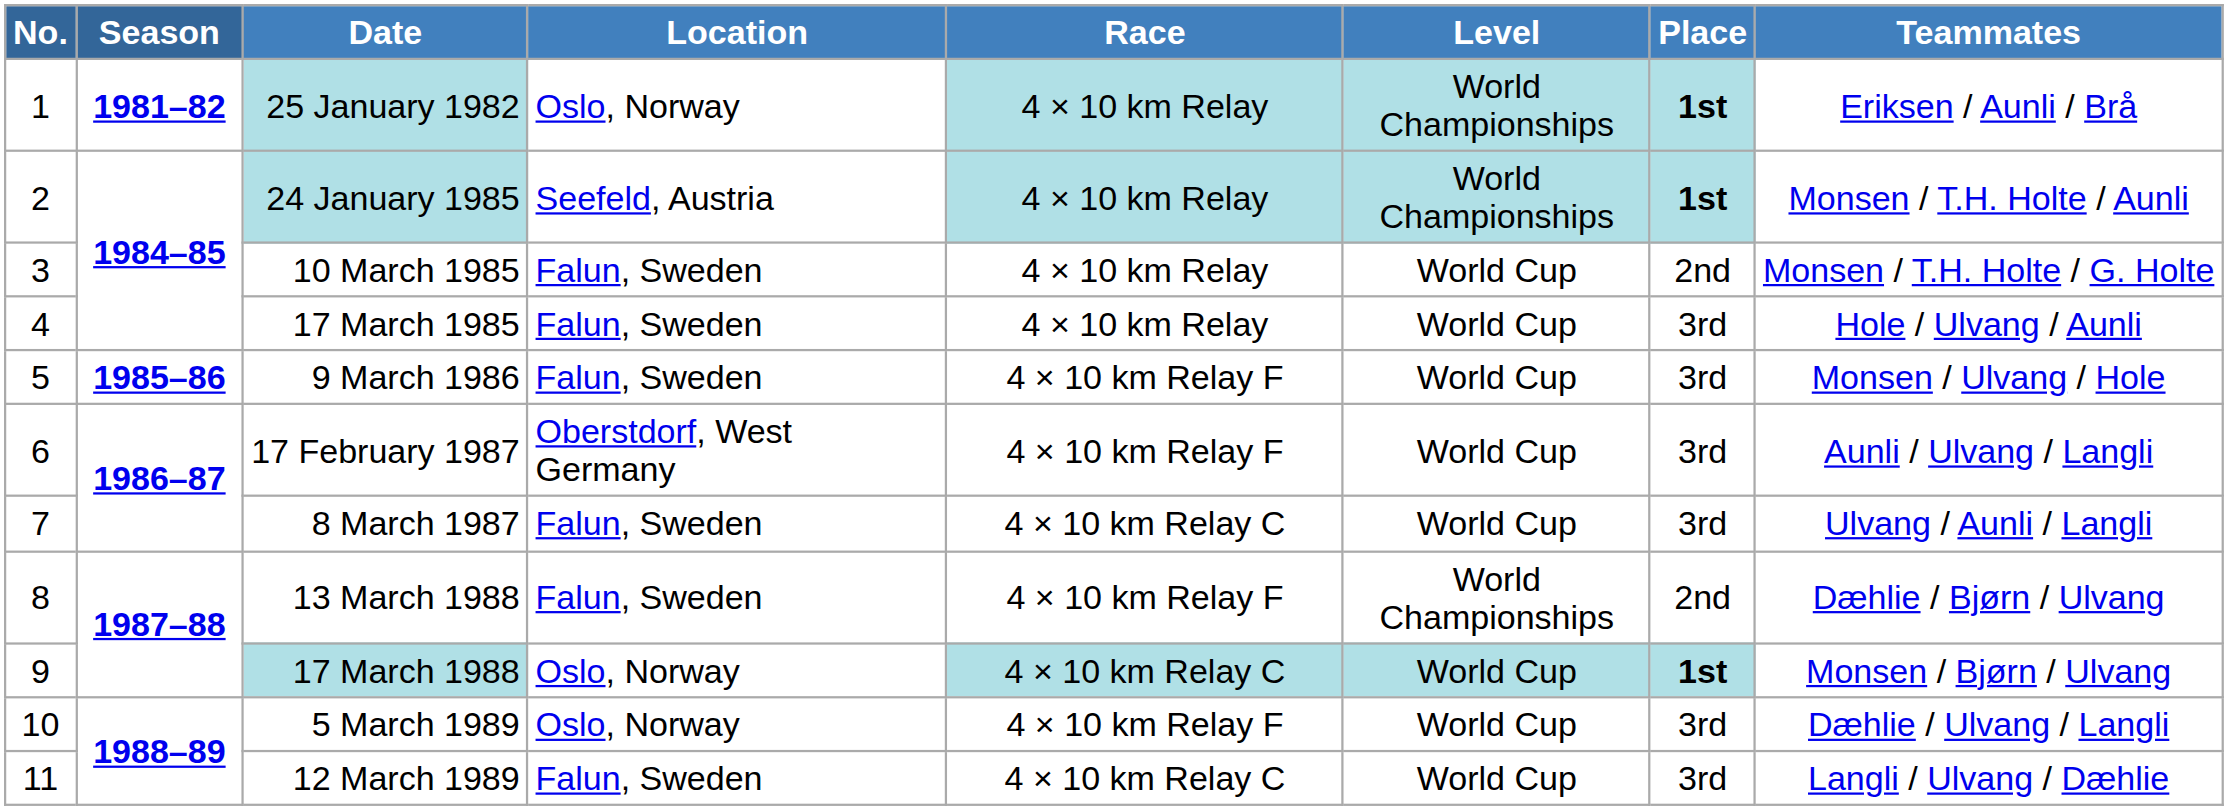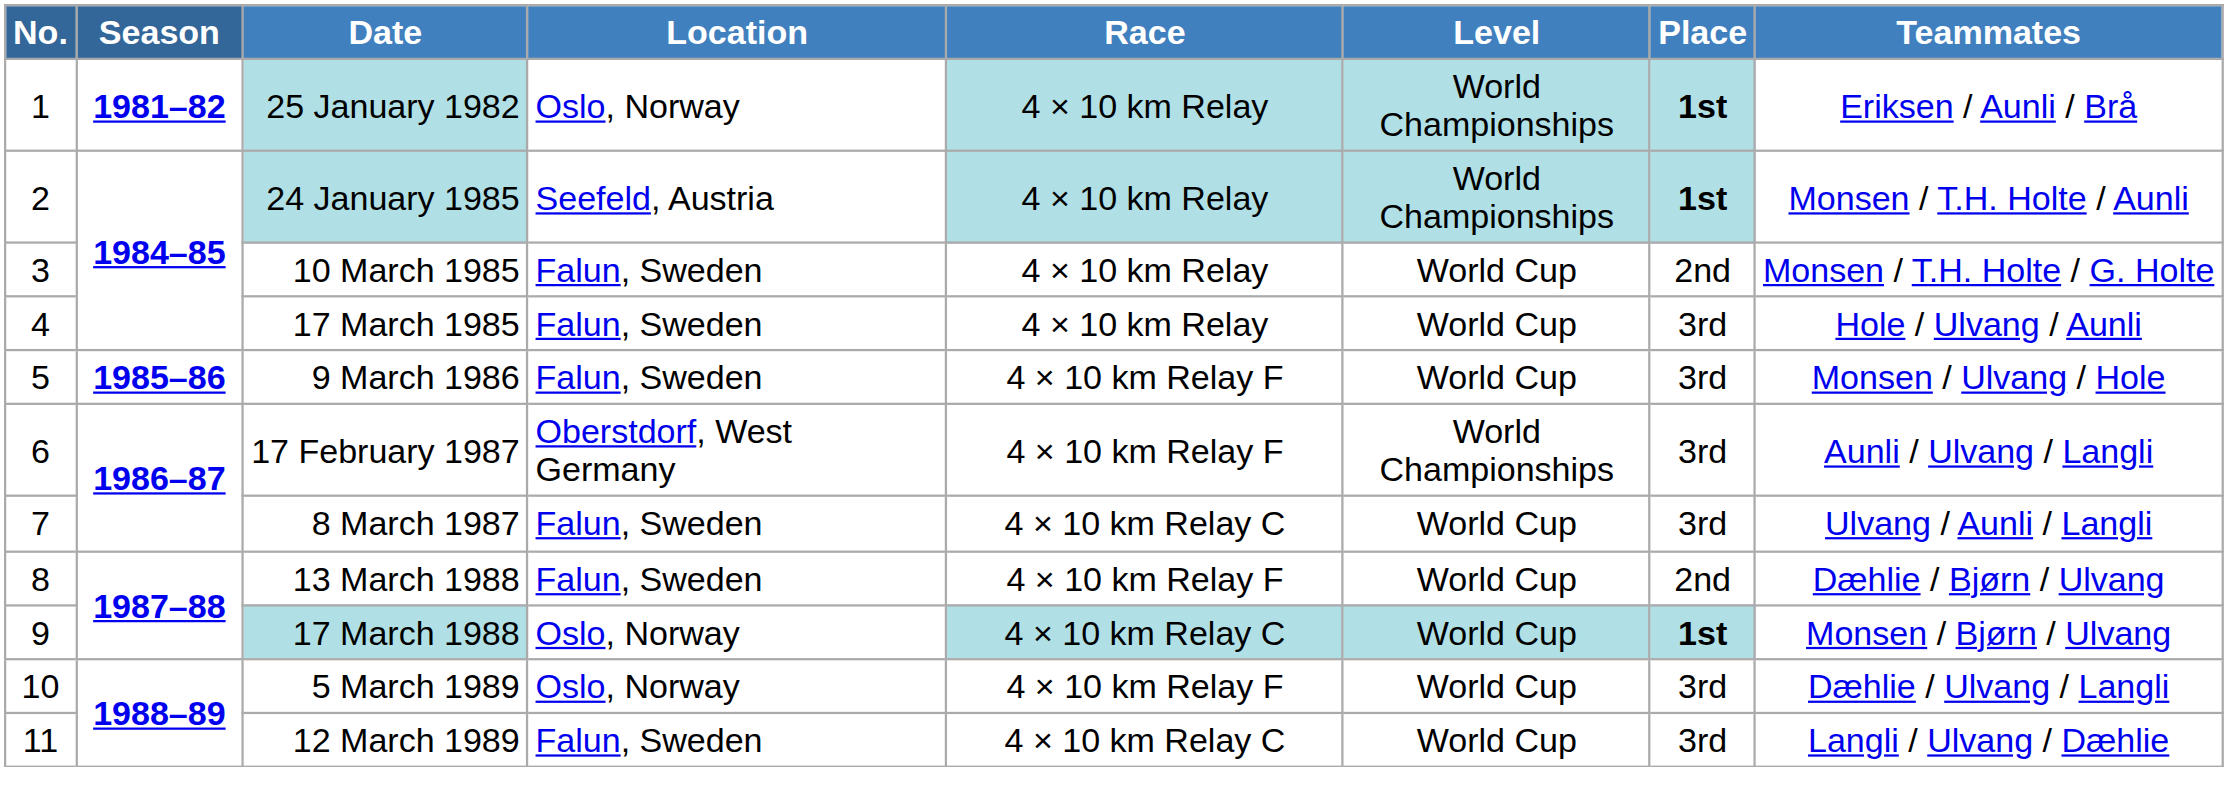17 February 1987 | Level: World Cup -> World Championships
13 March 1988 | Level: World Championships -> World Cup
